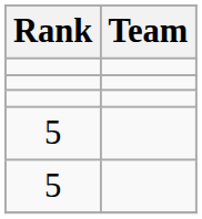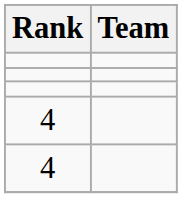row 5 | Rank: 5 -> 4
row 6 | Rank: 5 -> 4
